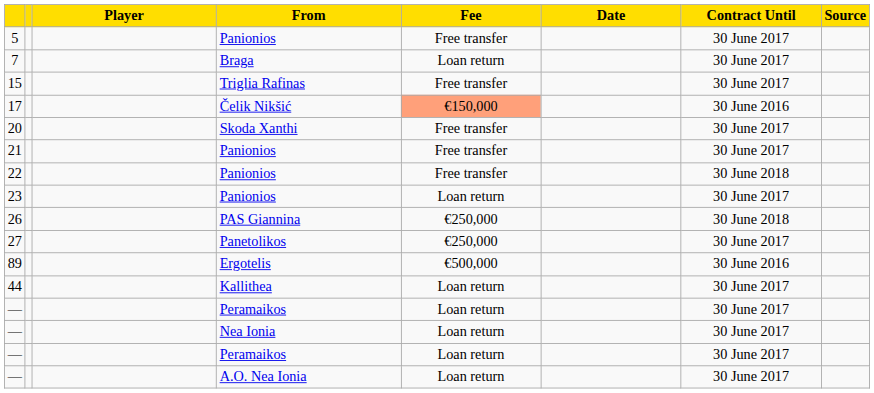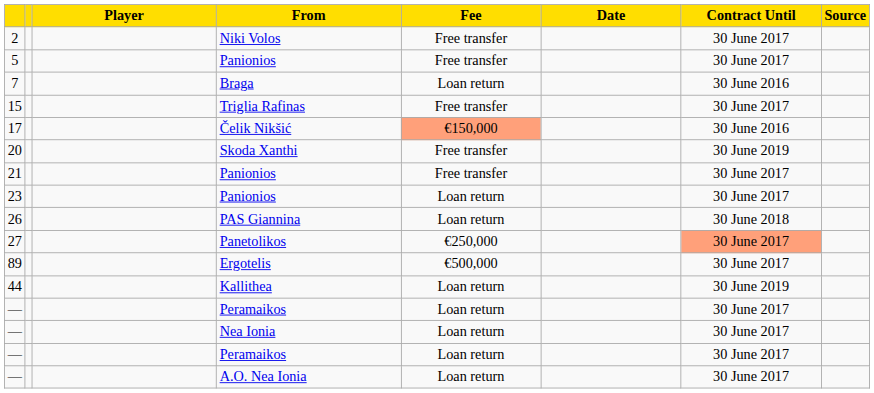+ row: 2 | Niki Volos | Free transfer | 30 June 2017
7 | Contract Until: 30 June 2017 -> 30 June 2016
20 | Contract Until: 30 June 2017 -> 30 June 2019
- row: 22 | Panionios | Free transfer | 30 June 2018
26 | Fee: €250,000 -> Loan return
27 | Contract Until: no background -> lightsalmon background
89 | Contract Until: 30 June 2016 -> 30 June 2017
44 | Contract Until: 30 June 2017 -> 30 June 2019
